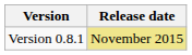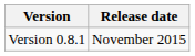Version 0.8.1 | Release date: khaki background -> no background
